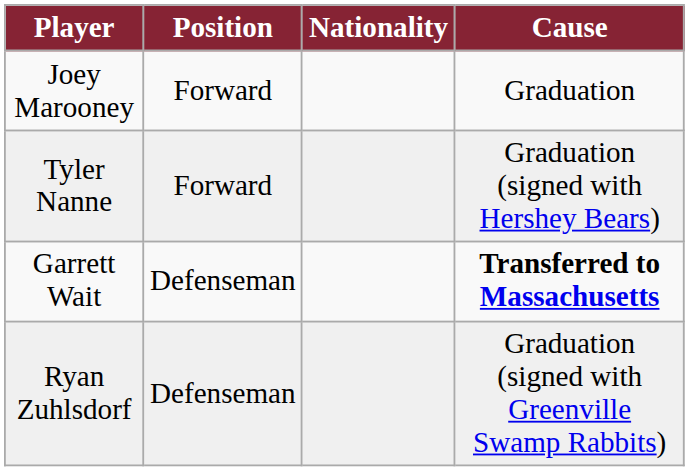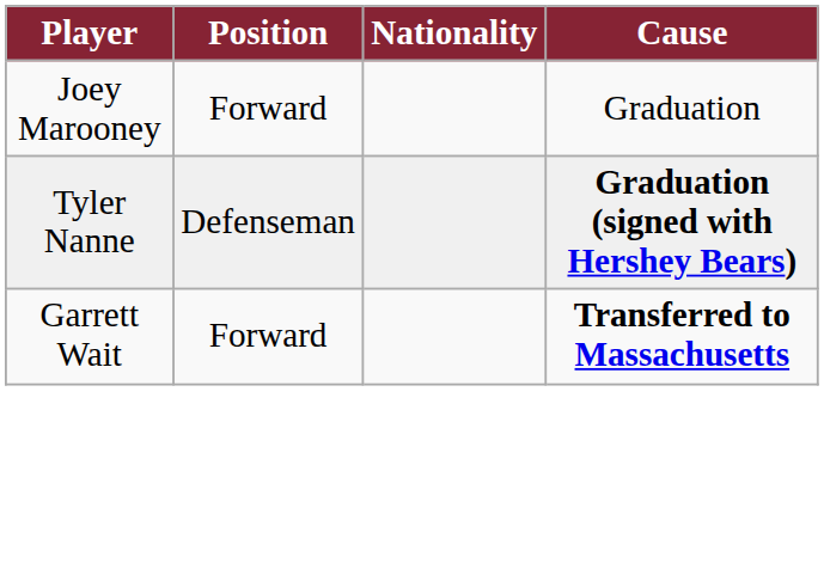Tyler Nanne | Position: Forward -> Defenseman
Tyler Nanne | Cause: normal -> bold
Garrett Wait | Position: Defenseman -> Forward
- row: Ryan Zuhlsdorf | Defenseman | Graduation (signed with Greenville Swamp Rabbits)
